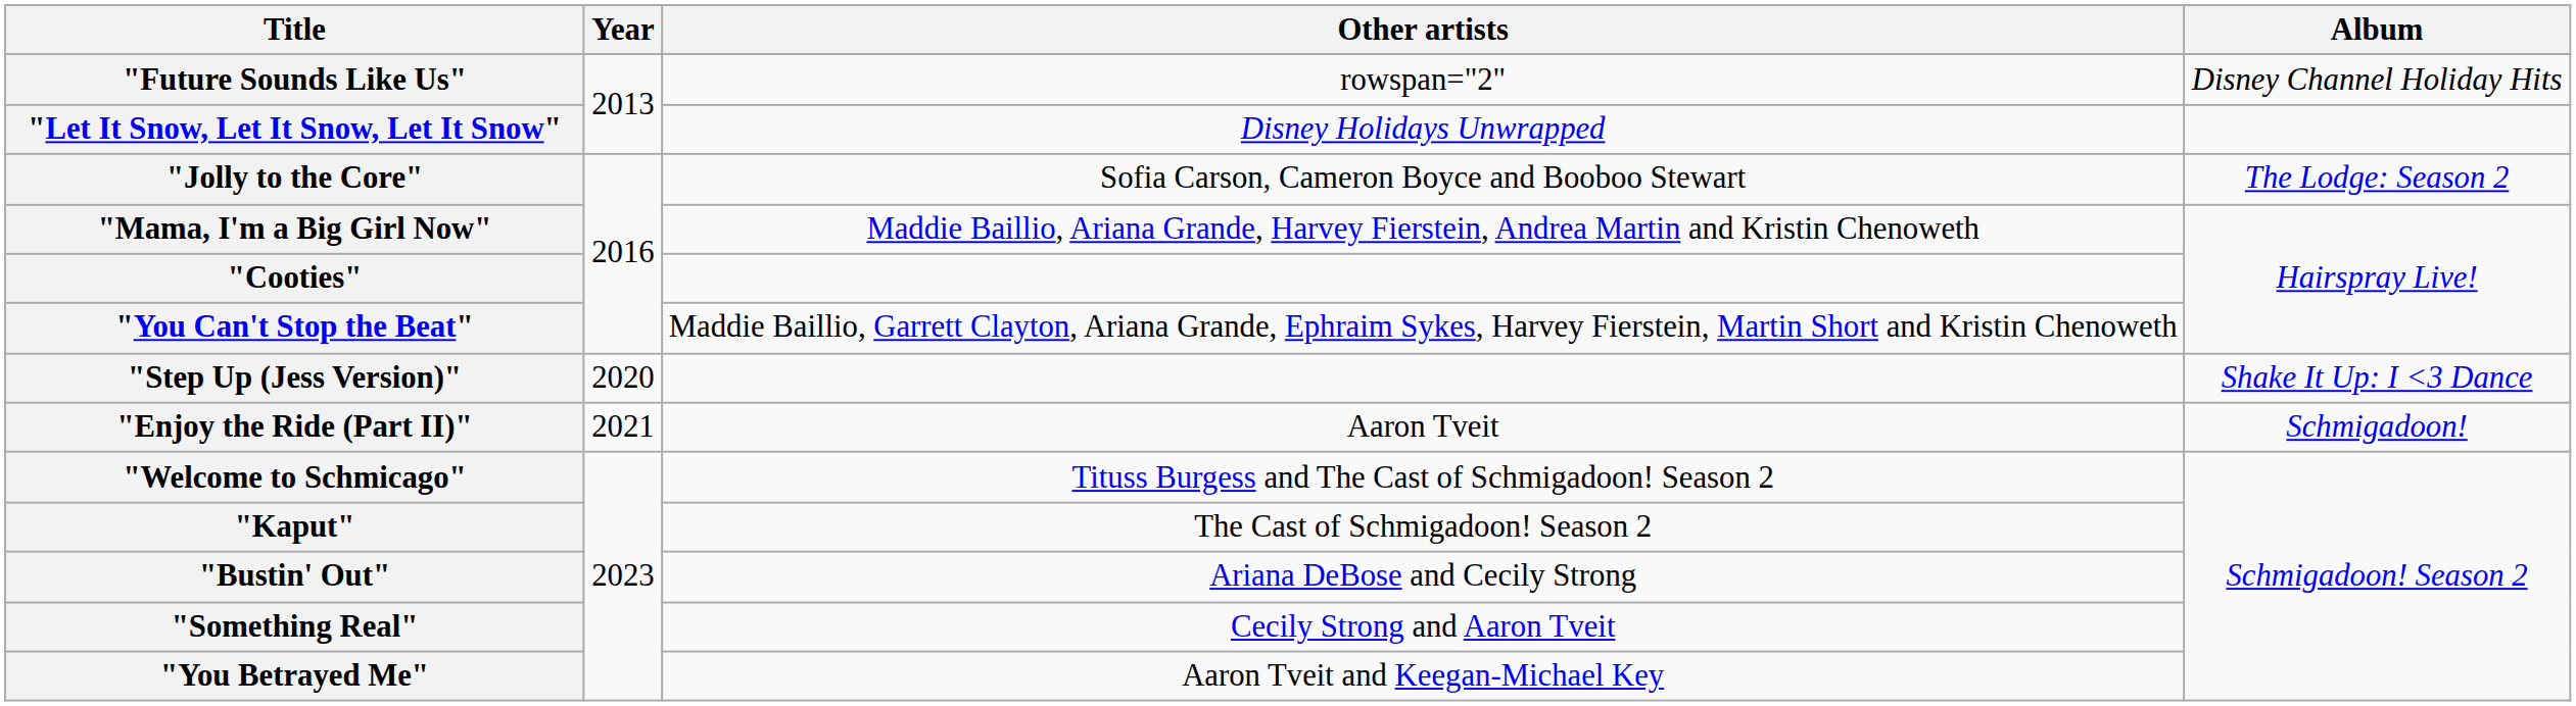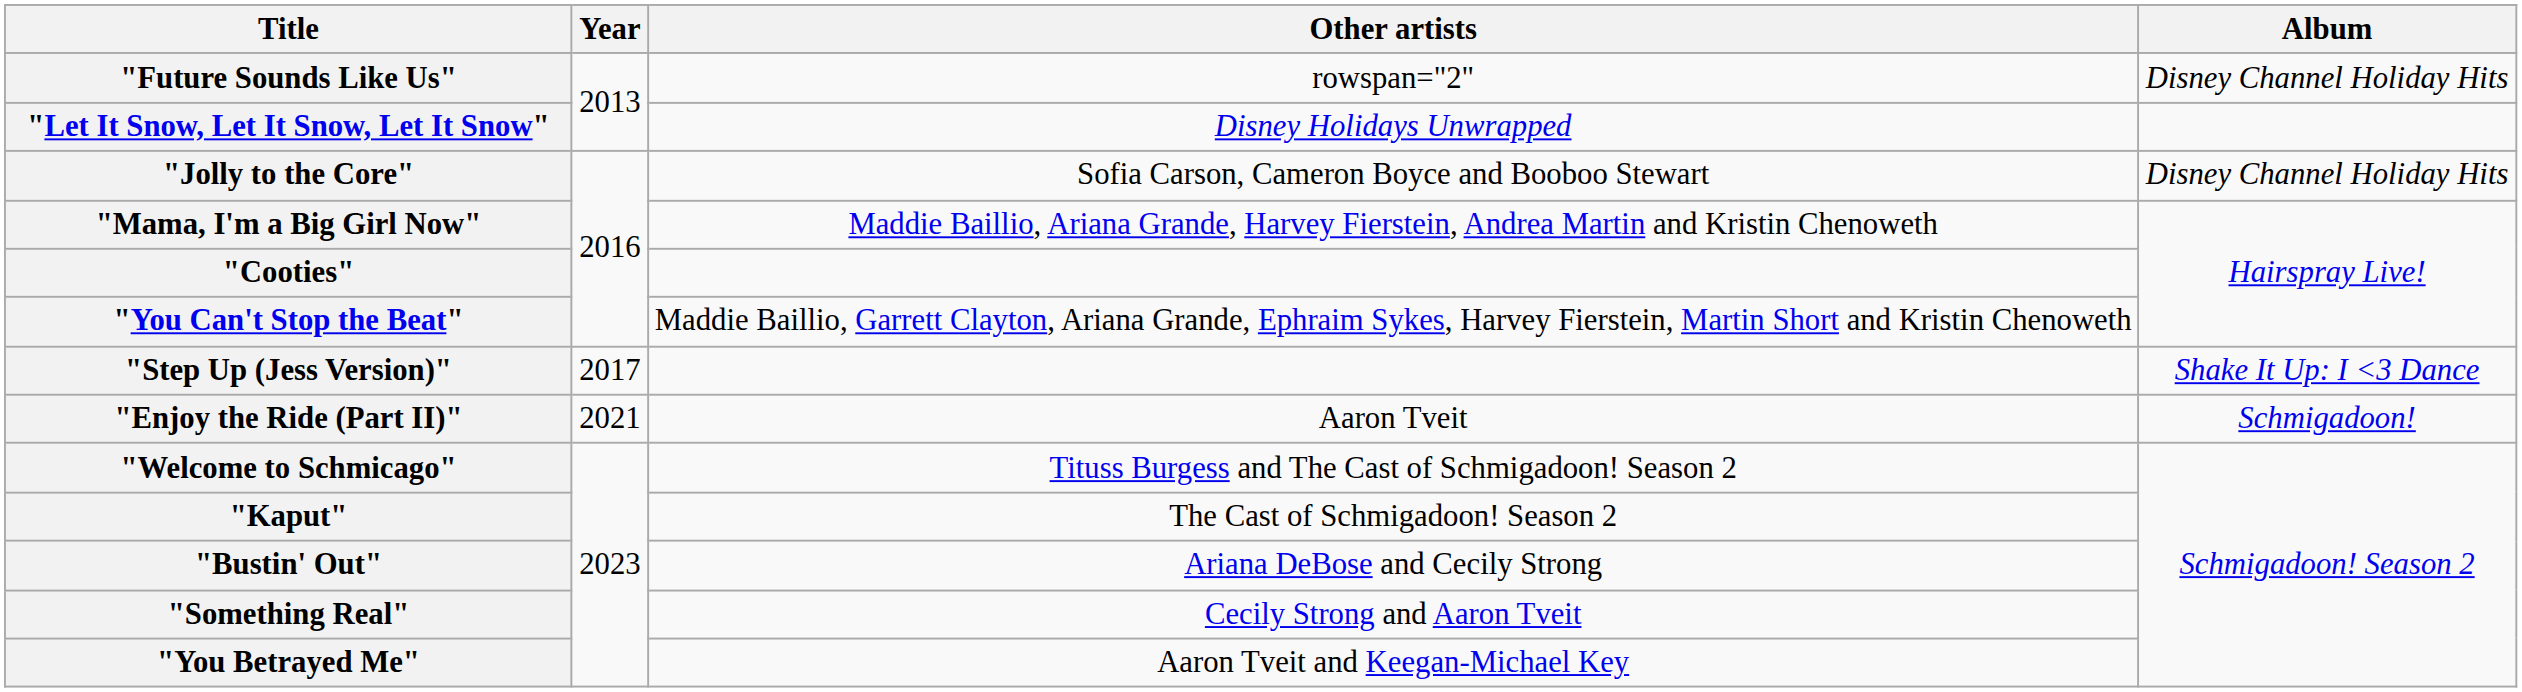"Jolly to the Core" | Album: The Lodge: Season 2 -> Disney Channel Holiday Hits
"Step Up (Jess Version)" | Year: 2020 -> 2017
